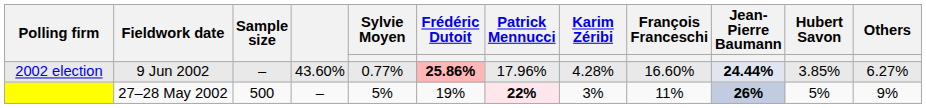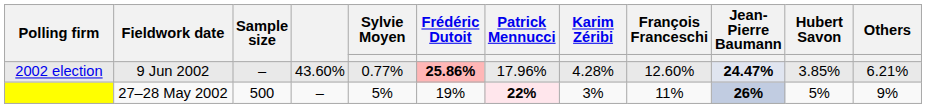2002 election | François Franceschi: 16.60% -> 12.60%
2002 election | Jean-Pierre Baumann: 24.44% -> 24.47%
2002 election | Others: 6.27% -> 6.21%
